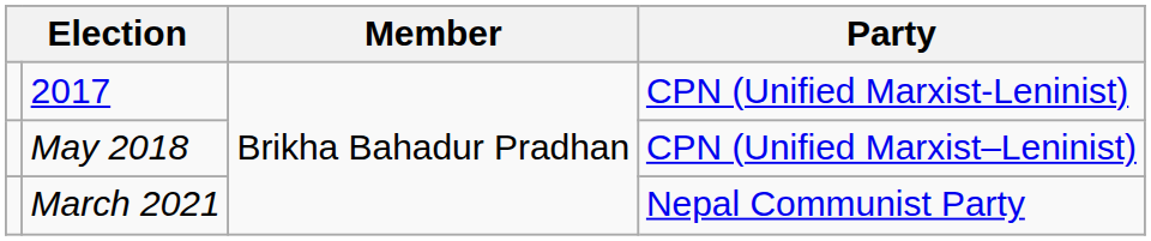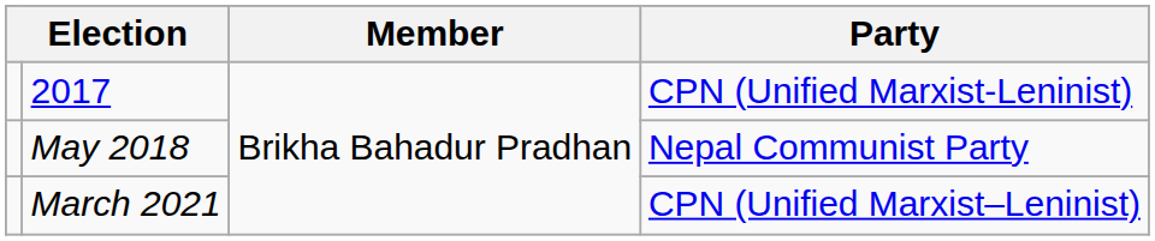May 2018 | Party: CPN (Unified Marxist–Leninist) -> Nepal Communist Party
March 2021 | Party: Nepal Communist Party -> CPN (Unified Marxist–Leninist)
